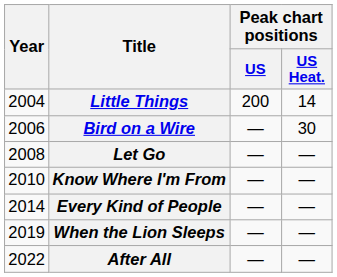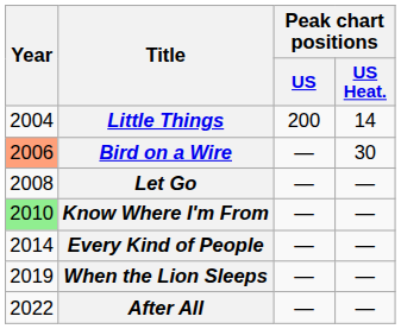Bird on a Wire | Year: no background -> lightsalmon background
Know Where I'm From | Year: no background -> lightgreen background
